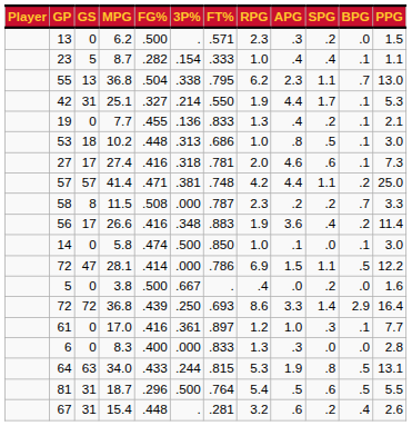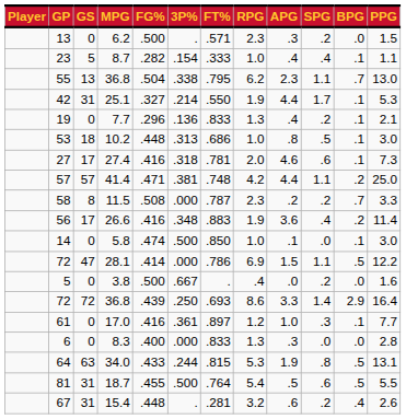19 | FG%: .455 -> .296
81 | FG%: .296 -> .455
